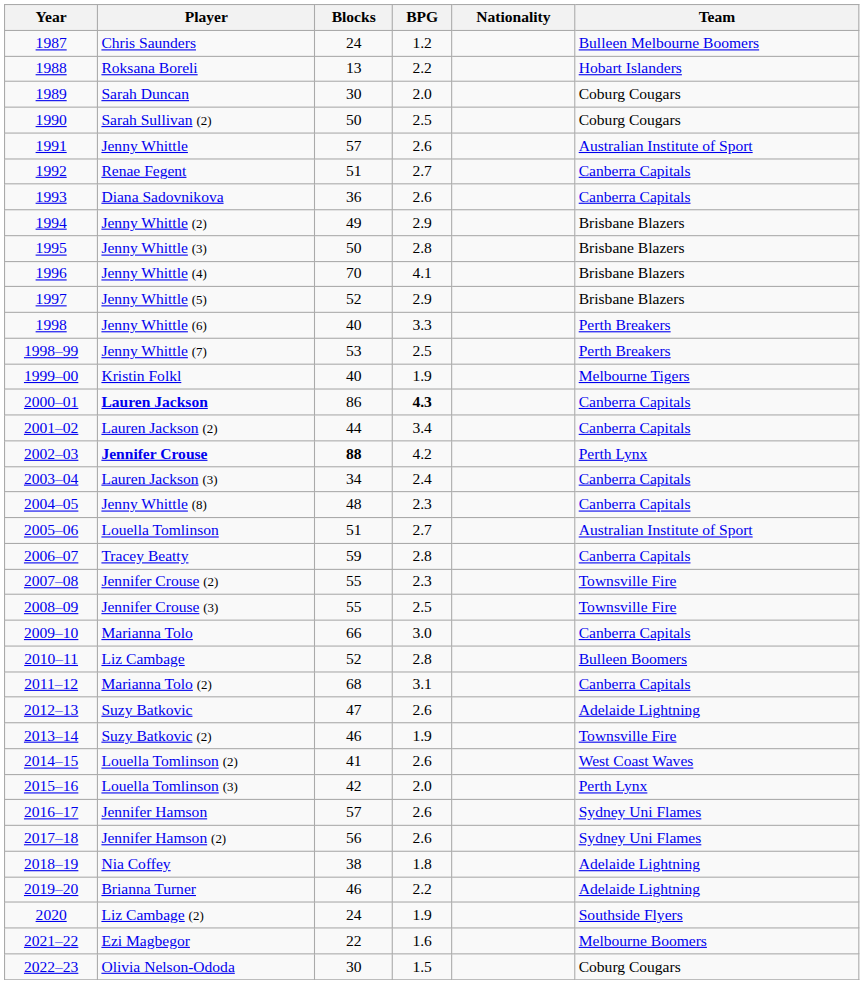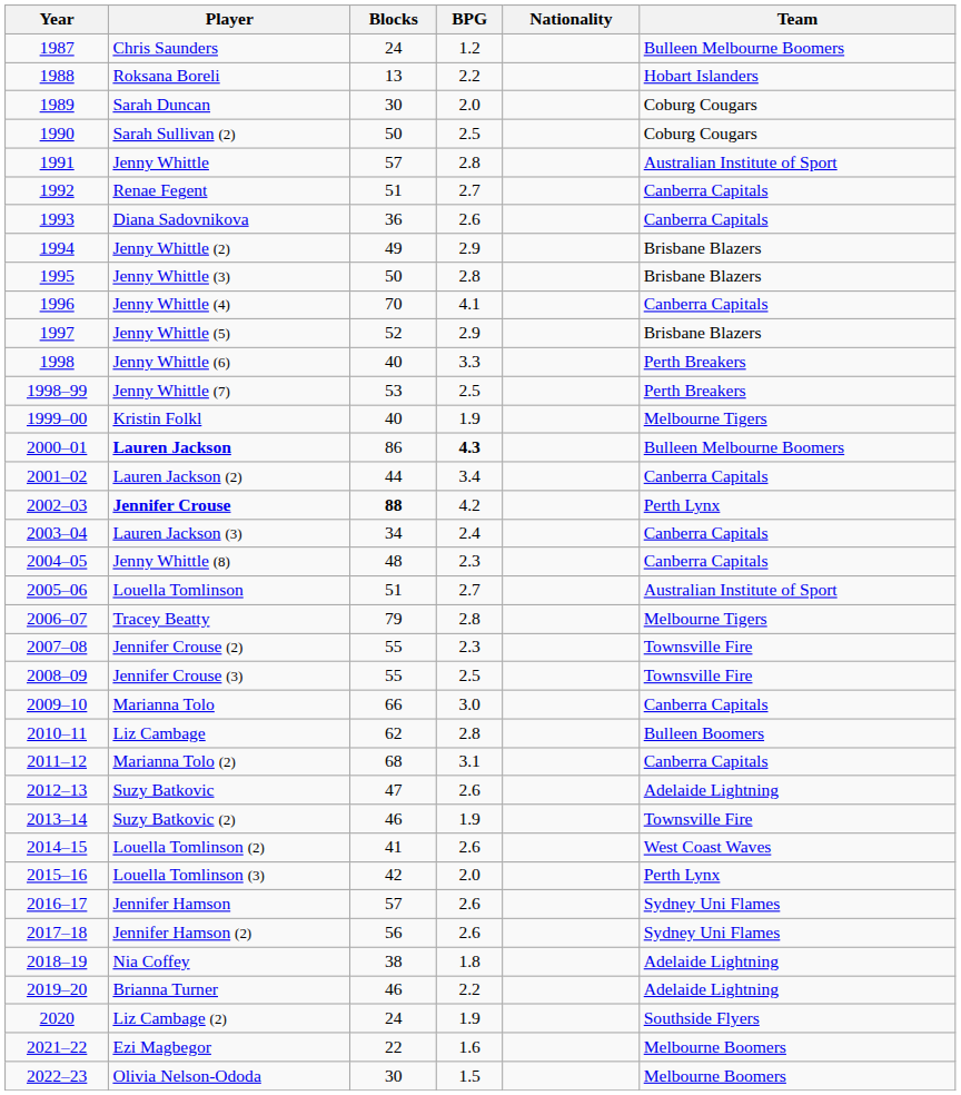Jenny Whittle | BPG: 2.6 -> 2.8
Jenny Whittle (4) | Team: Brisbane Blazers -> Canberra Capitals
Lauren Jackson | Team: Canberra Capitals -> Bulleen Melbourne Boomers
Tracey Beatty | Blocks: 59 -> 79
Tracey Beatty | Team: Canberra Capitals -> Melbourne Tigers
Liz Cambage | Blocks: 52 -> 62
Olivia Nelson-Ododa | Team: Coburg Cougars -> Melbourne Boomers
